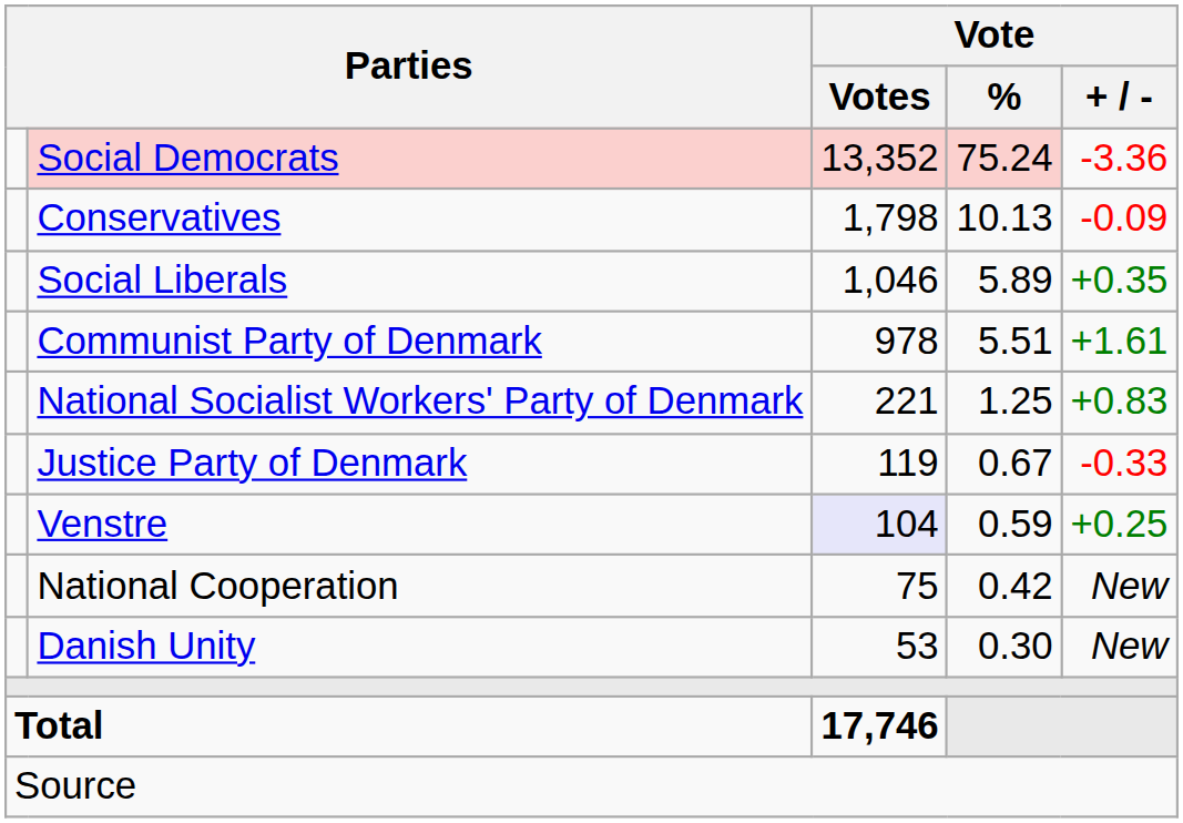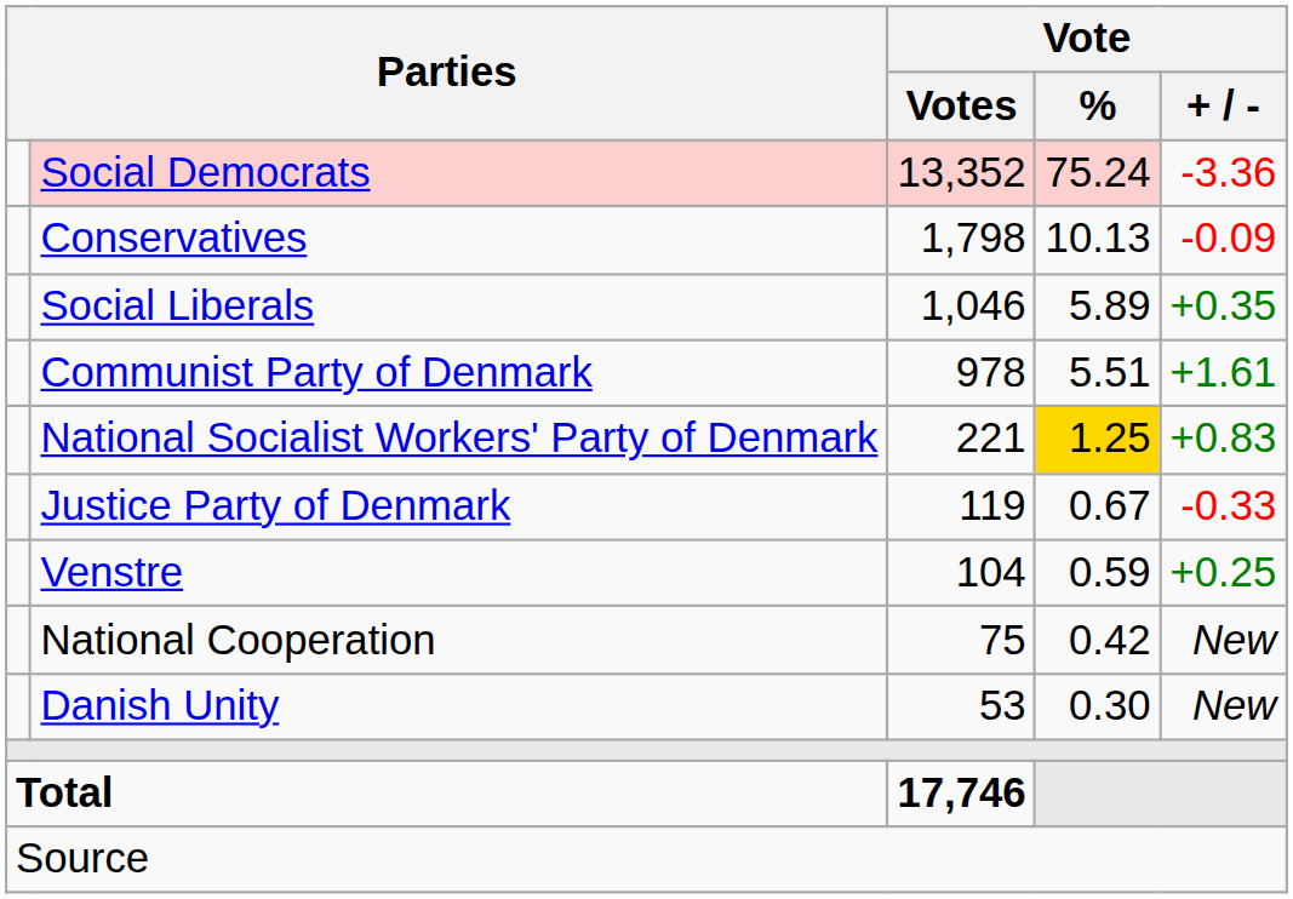National Socialist Workers' Party of Denmark | Vote / %: no background -> gold background
Venstre | Vote / Votes: lavender background -> no background
